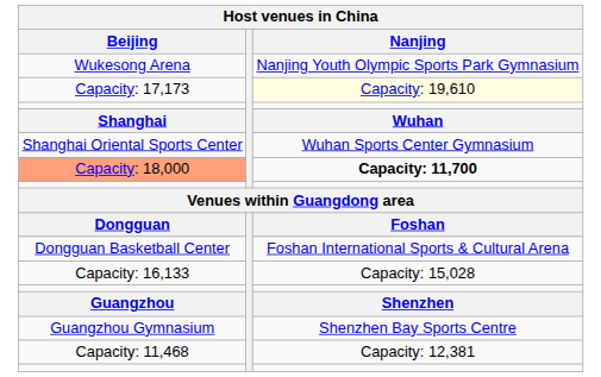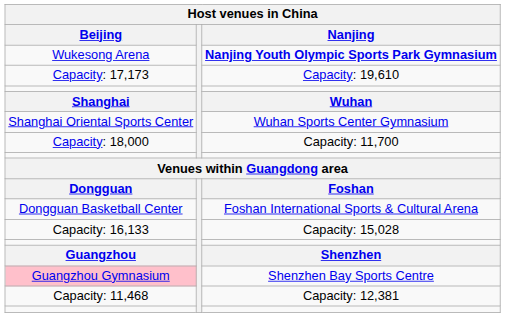Wukesong Arena | Nanjing: normal -> bold
Capacity: 17,173 | Nanjing: lightyellow background -> no background
Capacity: 18,000 | Beijing: lightsalmon background -> no background
Capacity: 18,000 | Nanjing: bold -> normal
Guangzhou Gymnasium | Beijing: no background -> pink background
